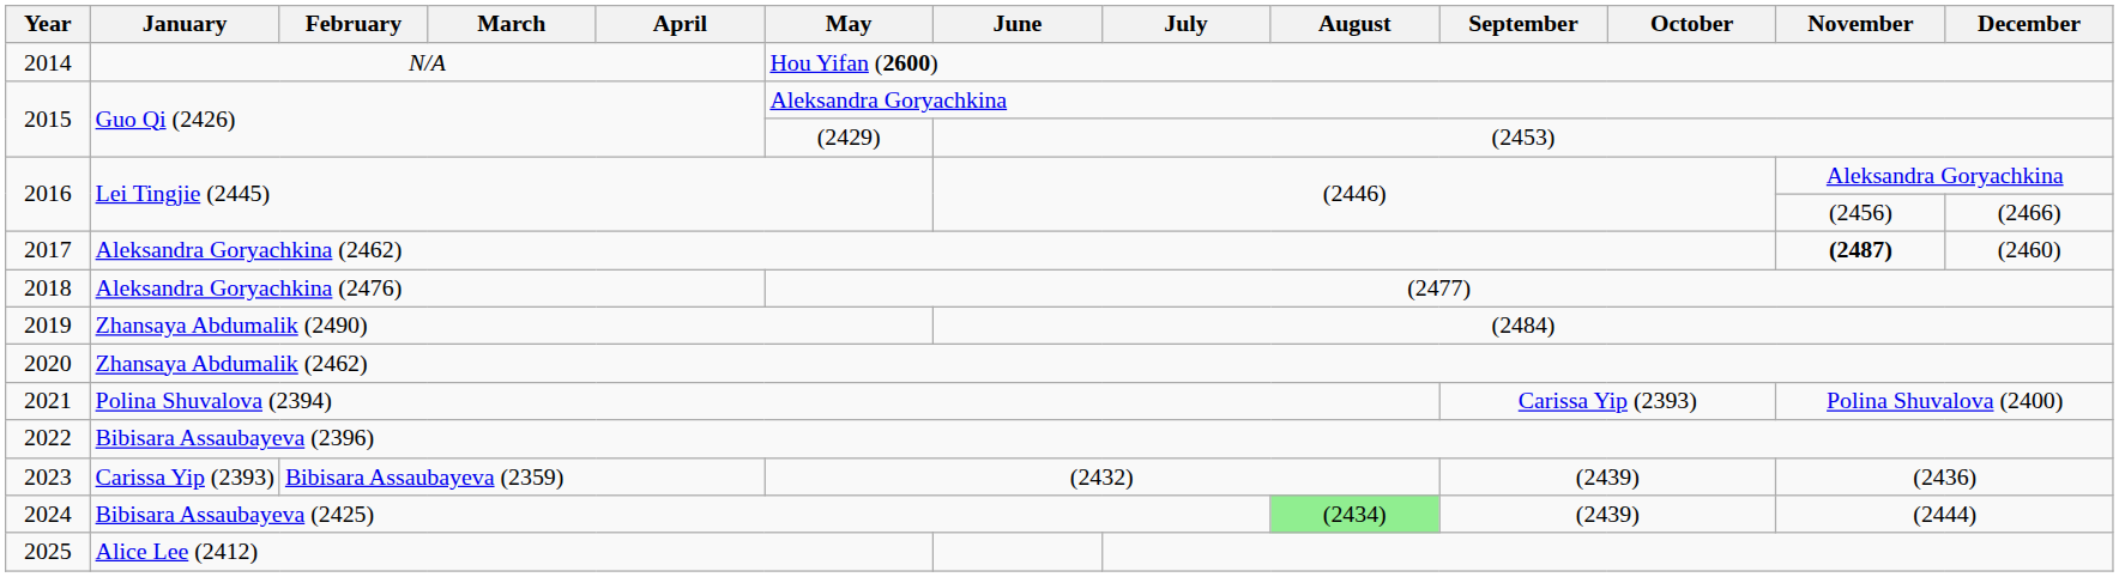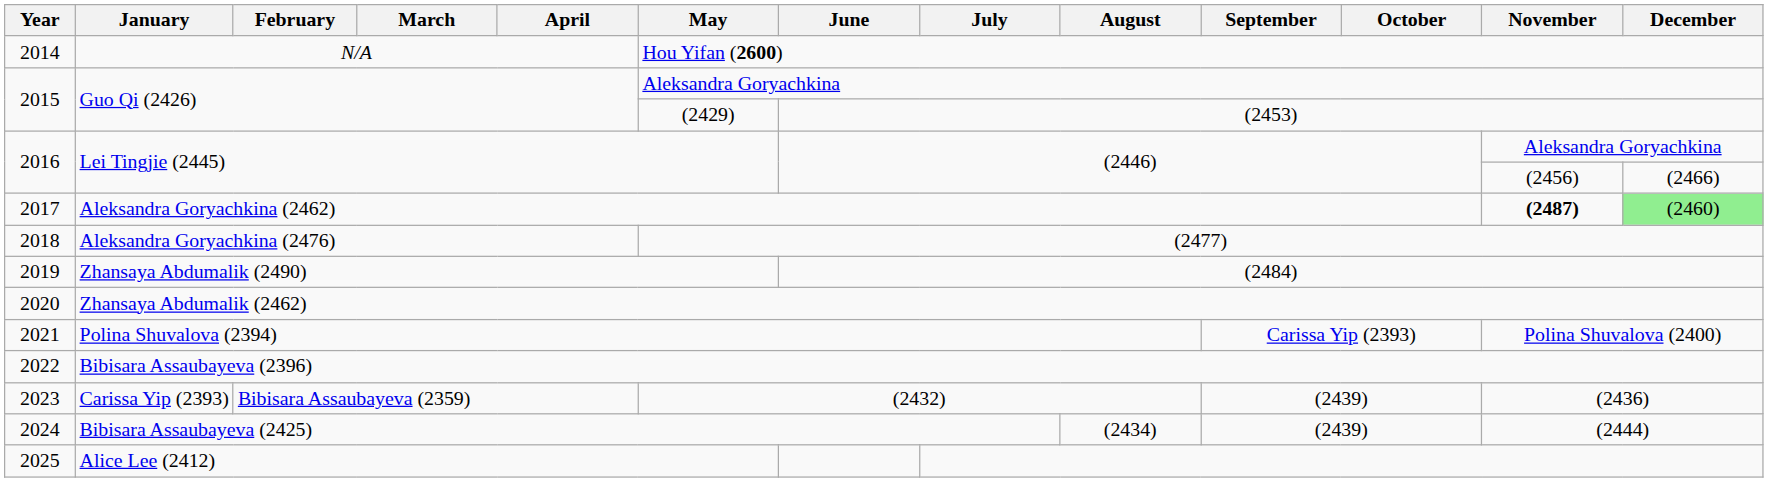2017 | December: no background -> lightgreen background
2024 | August: lightgreen background -> no background
